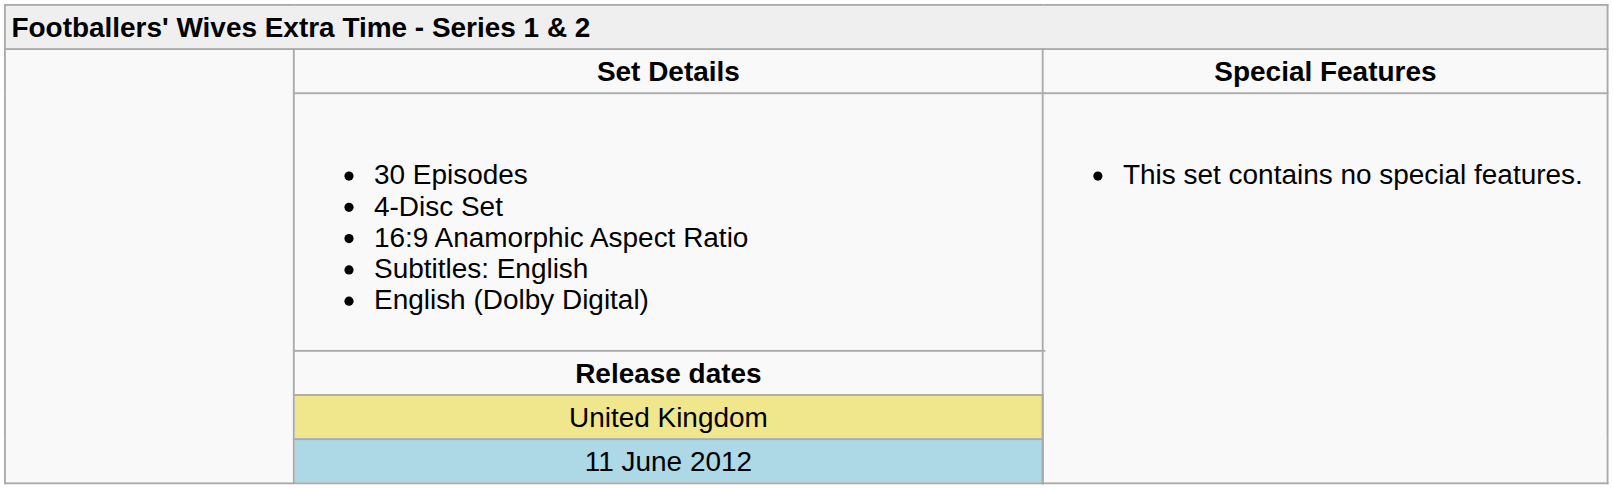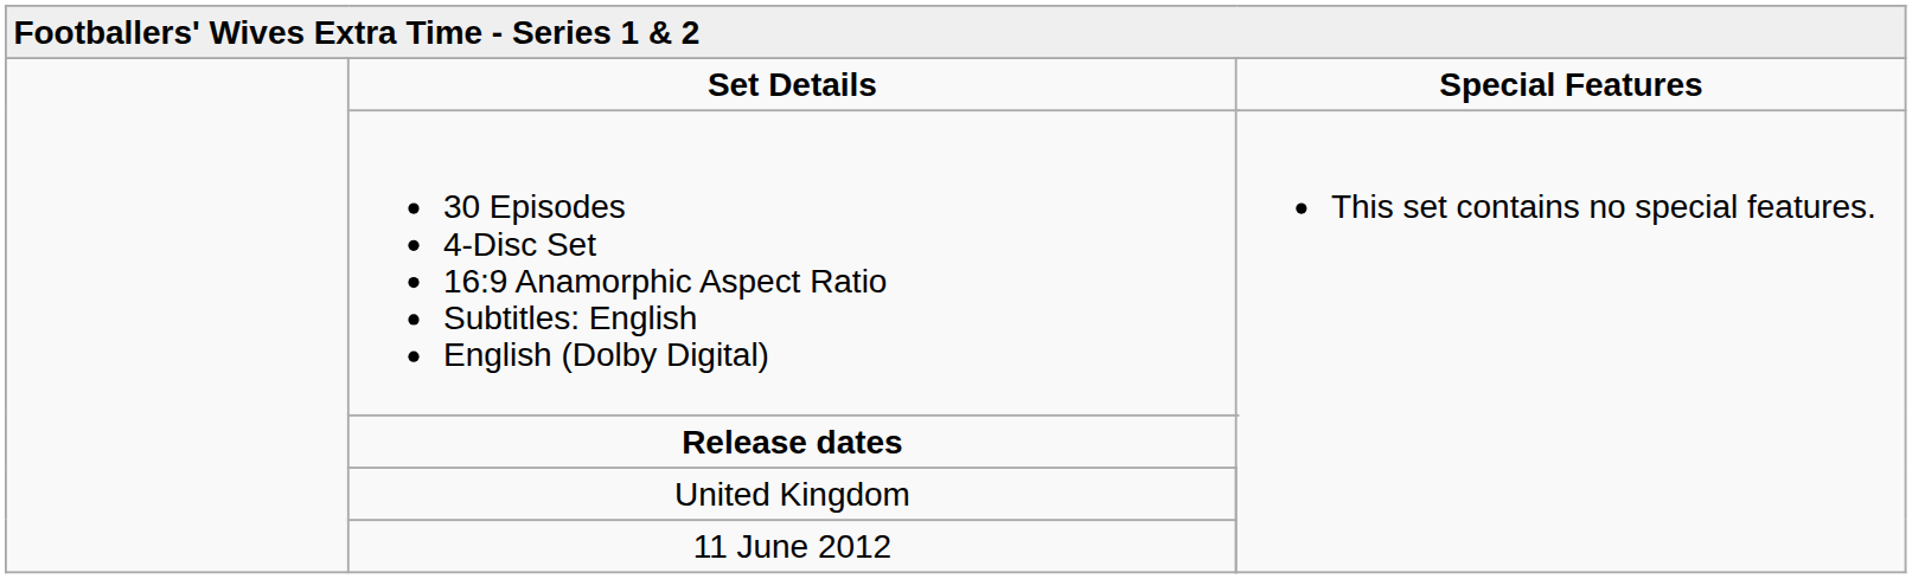United Kingdom | column 2: khaki background -> no background
11 June 2012 | column 2: lightblue background -> no background
